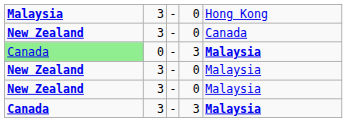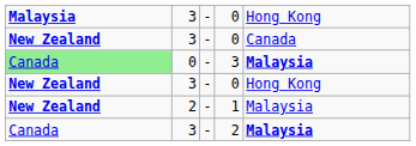row 4 | column 5: Malaysia -> Hong Kong
row 5 | column 2: 3 -> 2
row 5 | column 4: 0 -> 1
row 6 | column 1: bold -> normal
row 6 | column 4: 3 -> 2
